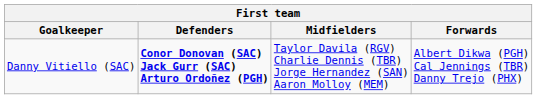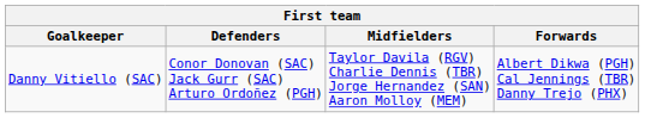Danny Vitiello (SAC) | Defenders: bold -> normal
